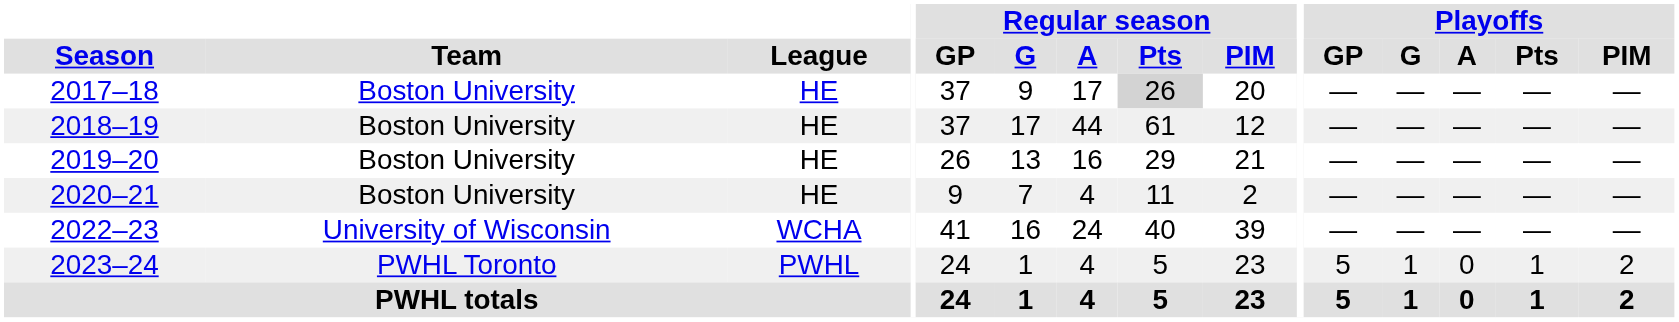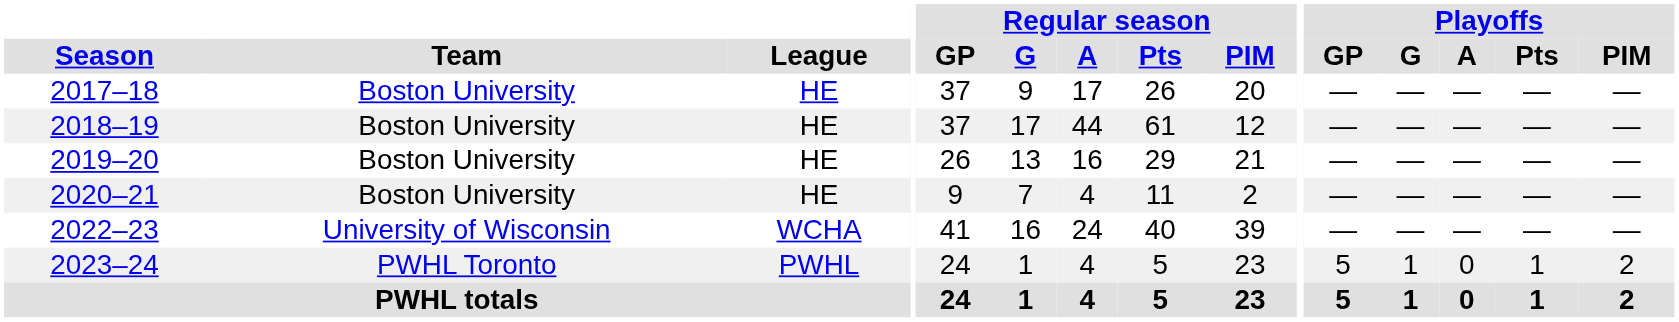2017–18 | Regular season / Pts: lightgrey background -> no background
